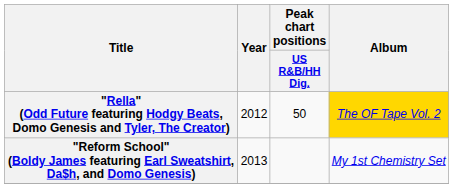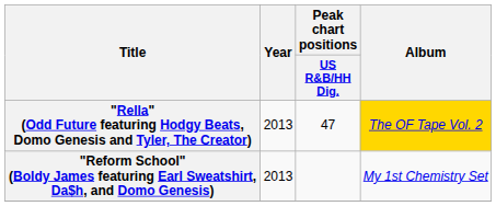row 3 | Year: 2012 -> 2013
row 3 | Peak chart positions / US R&B/HH Dig.: 50 -> 47
